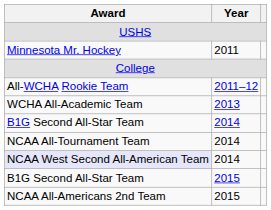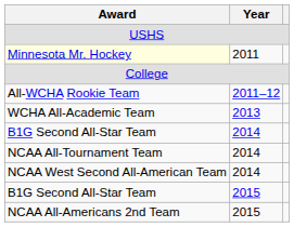Minnesota Mr. Hockey | Award: no background -> lightyellow background
NCAA West Second All-American Team | Award: lavender background -> no background
